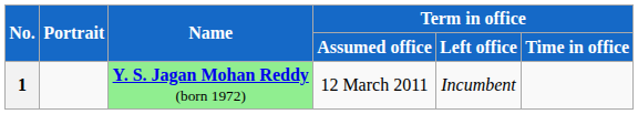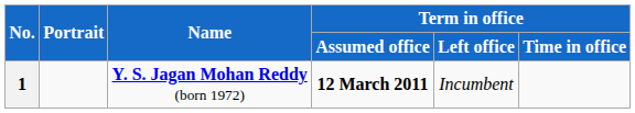1 | Name: lightgreen background -> no background
1 | Term in office / Assumed office: normal -> bold
